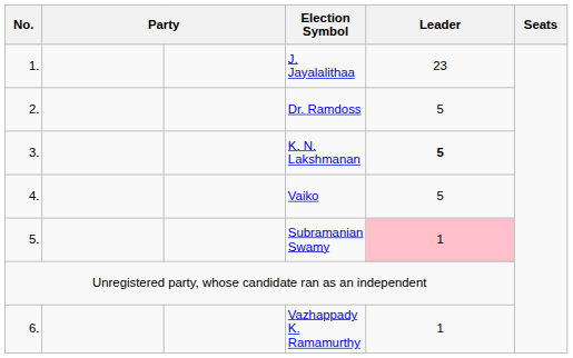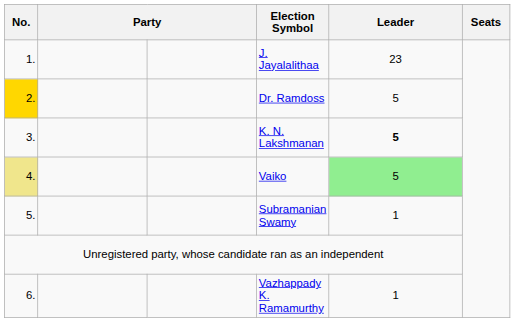Dr. Ramdoss | No.: no background -> gold background
Vaiko | No.: no background -> khaki background
Vaiko | Leader: no background -> lightgreen background
Subramanian Swamy | Leader: pink background -> no background
